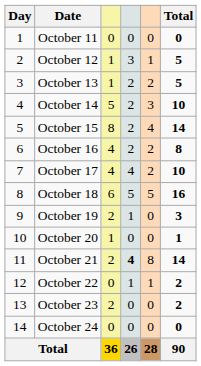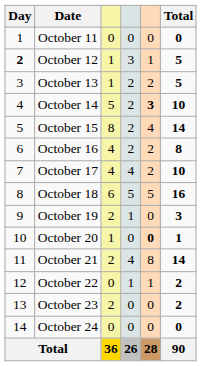October 12 | Day: normal -> bold
October 14 | column 5: normal -> bold
October 20 | column 5: normal -> bold
October 21 | column 4: bold -> normal
